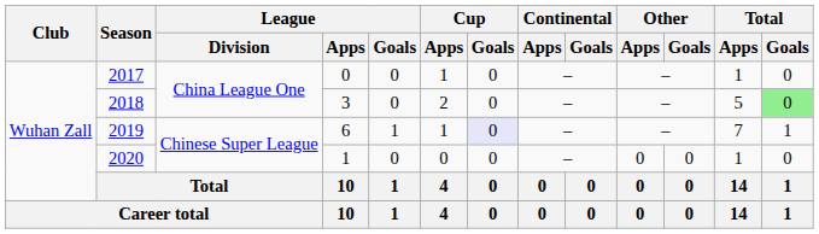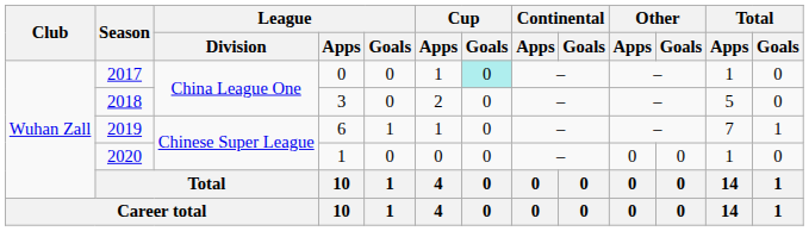2017 | Cup / Goals: no background -> paleturquoise background
2018 | Total / Goals: lightgreen background -> no background
2019 | Cup / Goals: lavender background -> no background
